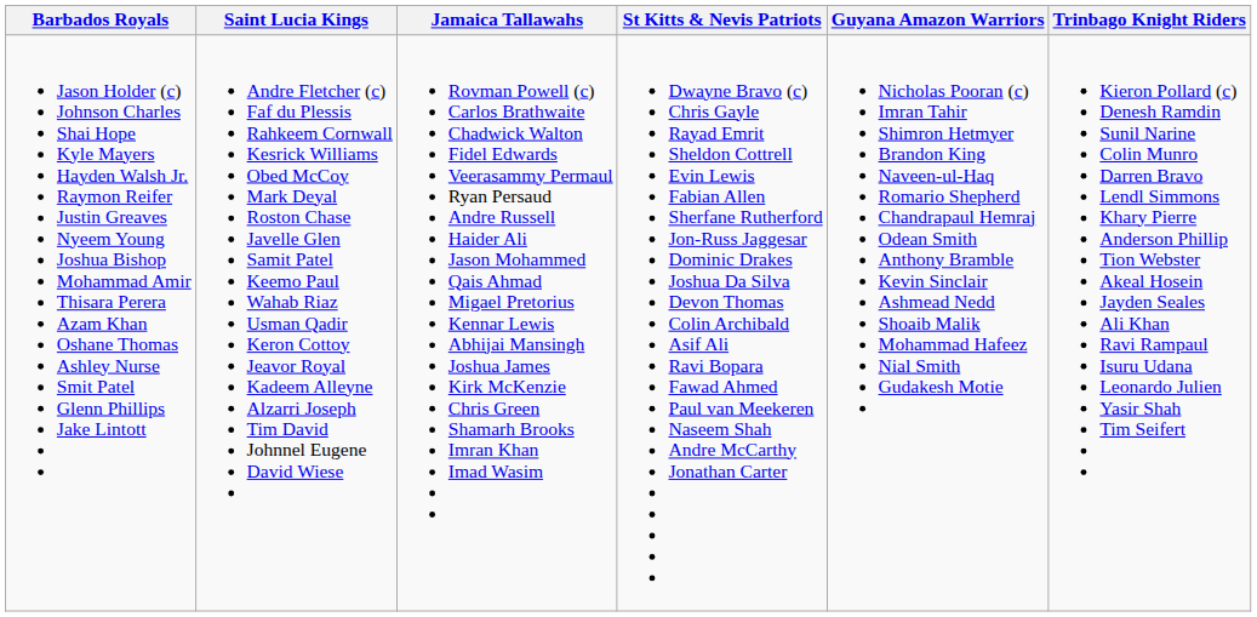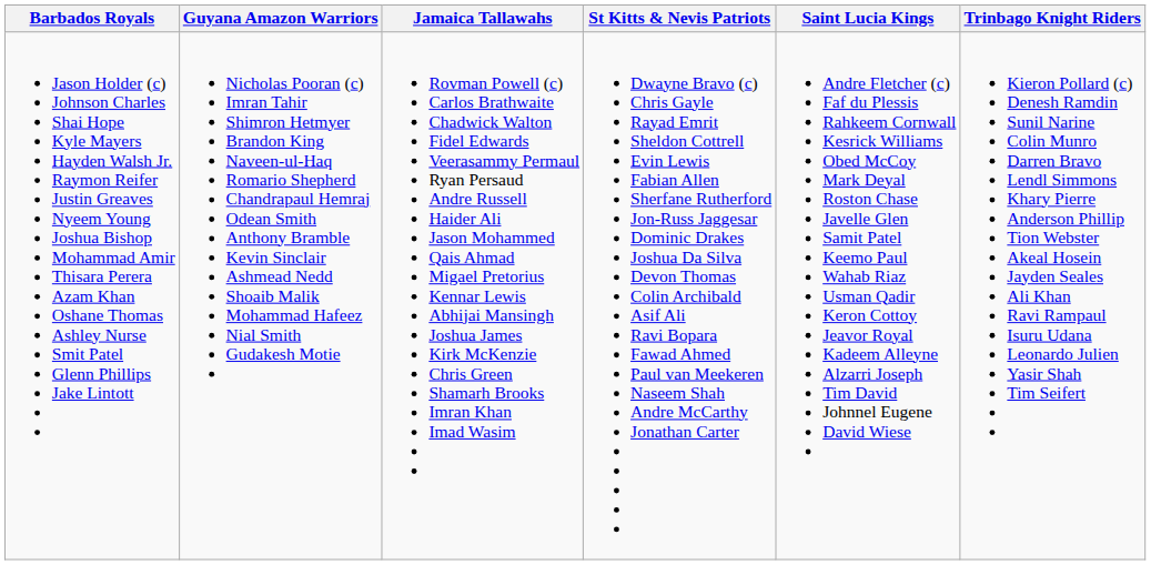columns swapped: Guyana Amazon Warriors <-> Saint Lucia Kings
